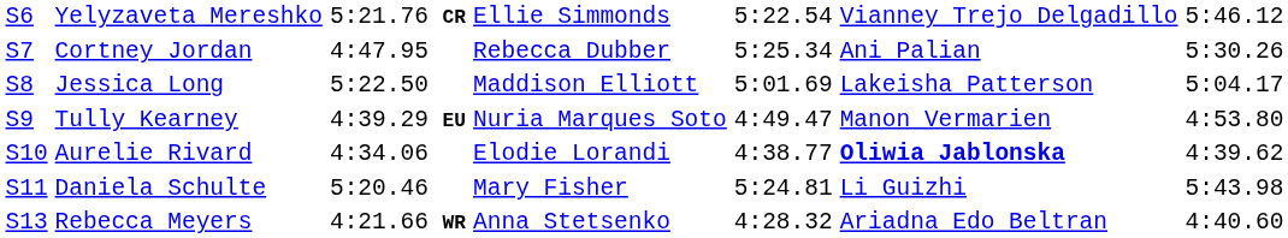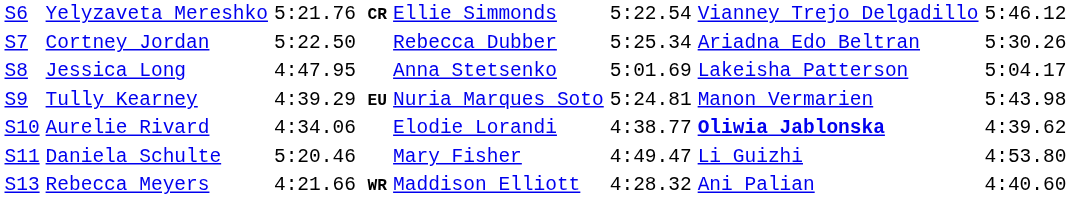Cortney Jordan | column 3: 4:47.95 -> 5:22.50
Cortney Jordan | column 6: Ani Palian -> Ariadna Edo Beltran
Jessica Long | column 3: 5:22.50 -> 4:47.95
Jessica Long | column 4: Maddison Elliott -> Anna Stetsenko
Tully Kearney | column 5: 4:49.47 -> 5:24.81
Tully Kearney | column 7: 4:53.80 -> 5:43.98
Daniela Schulte | column 5: 5:24.81 -> 4:49.47
Daniela Schulte | column 7: 5:43.98 -> 4:53.80
Rebecca Meyers | column 4: Anna Stetsenko -> Maddison Elliott
Rebecca Meyers | column 6: Ariadna Edo Beltran -> Ani Palian
